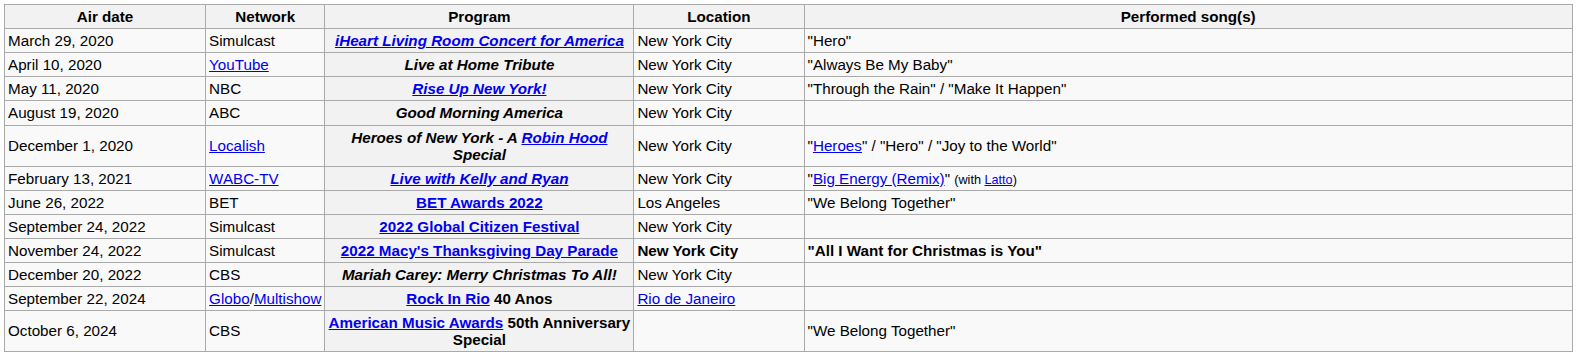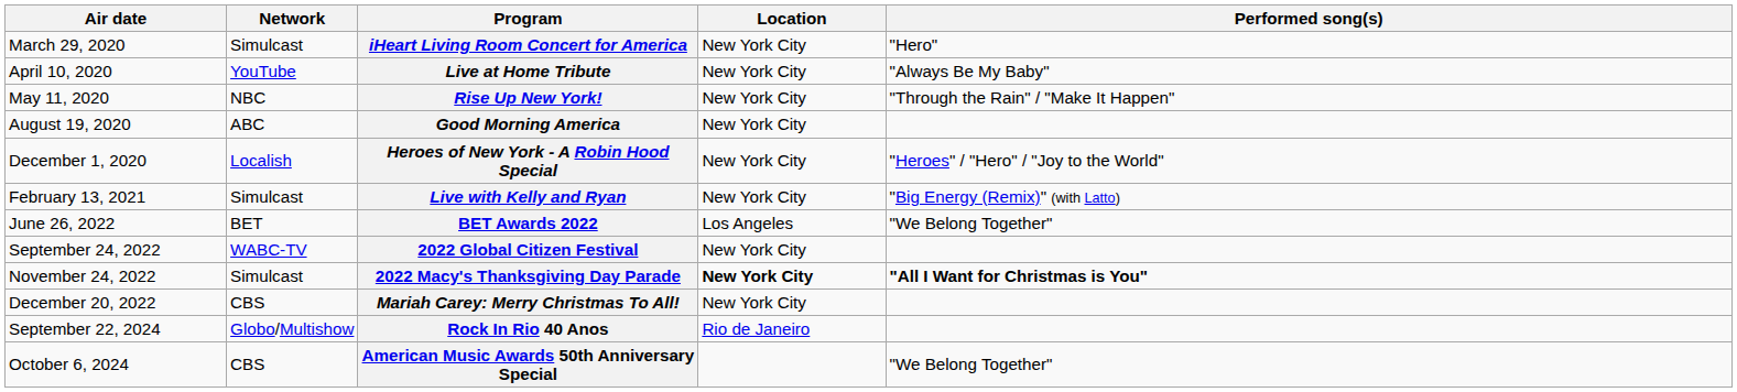Live with Kelly and Ryan | Network: WABC-TV -> Simulcast
2022 Global Citizen Festival | Network: Simulcast -> WABC-TV
